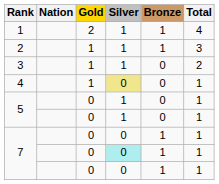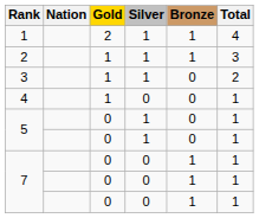row 5 | Silver: khaki background -> no background
row 9 | Silver: paleturquoise background -> no background
